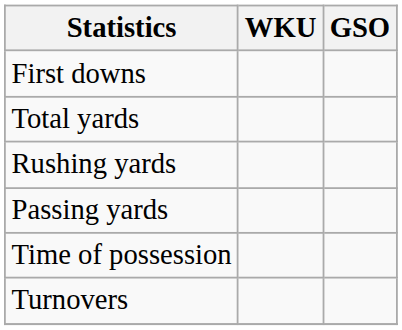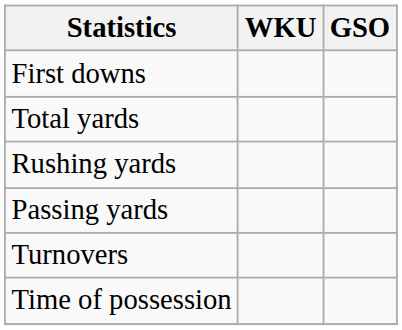rows swapped: Turnovers <-> Time of possession
